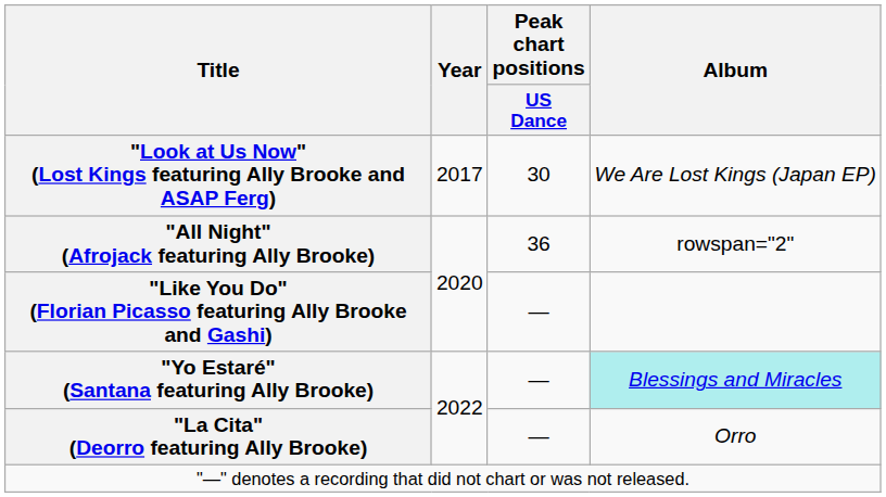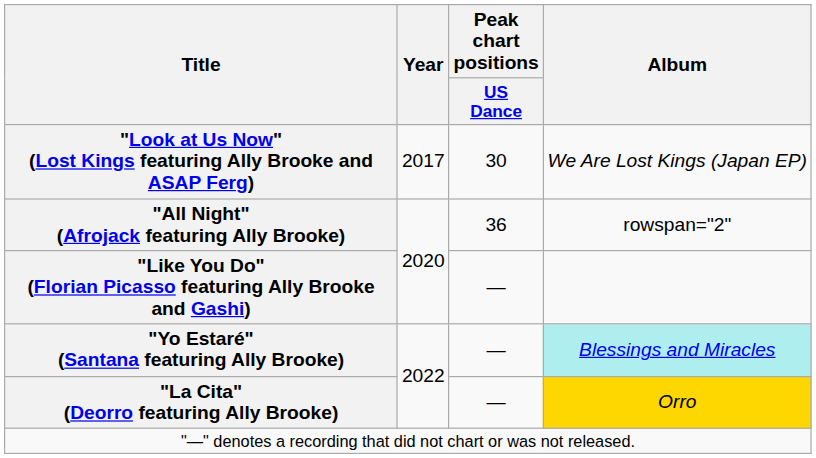"La Cita" (Deorro featuring Ally Brooke) | Album: no background -> gold background
